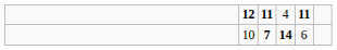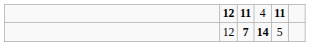row 2 | column 2: 10 -> 12
row 2 | column 5: 6 -> 5
